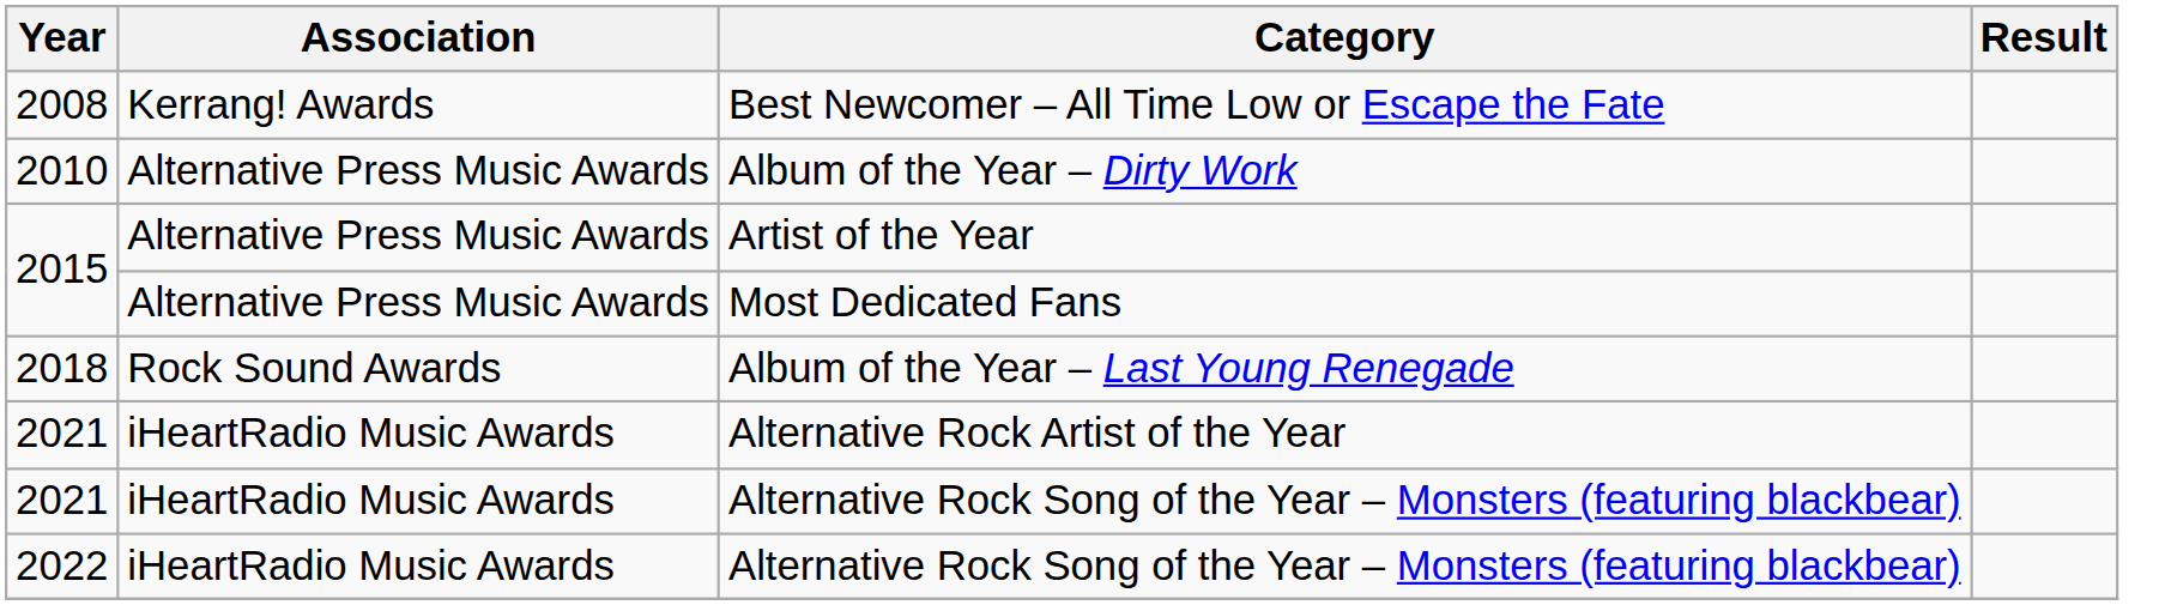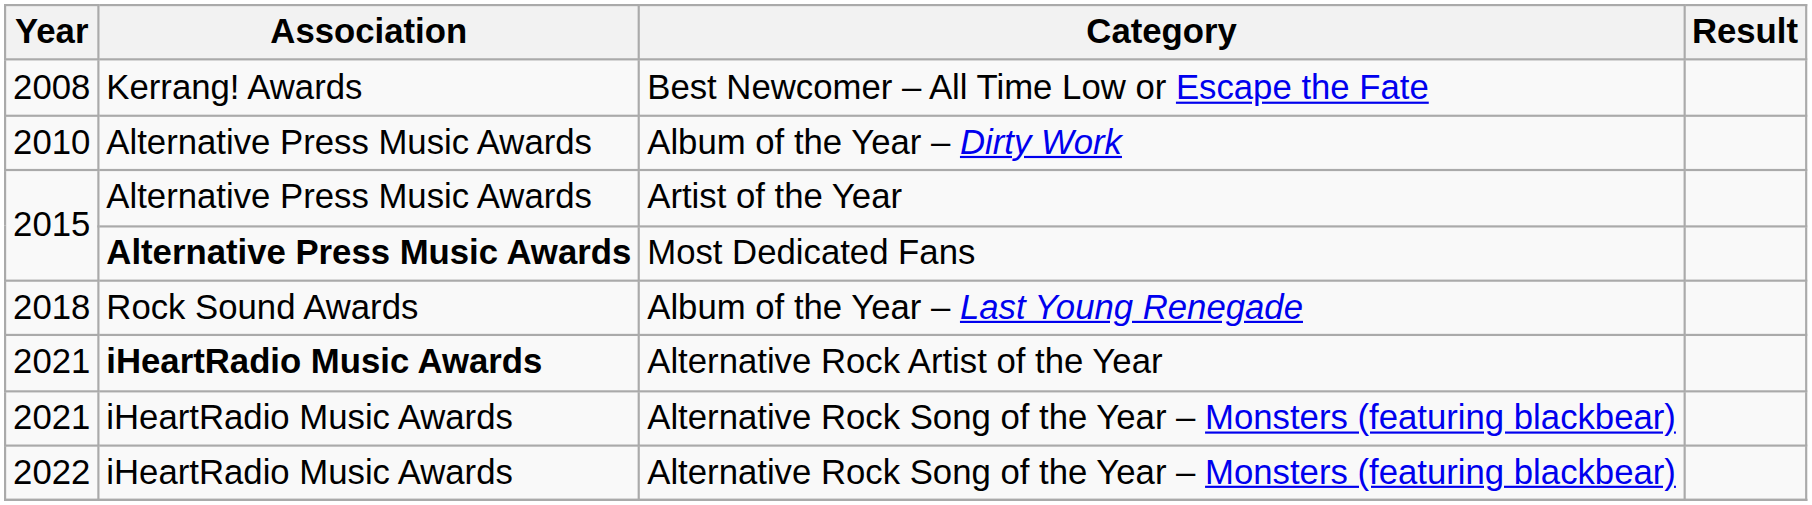Most Dedicated Fans | Association: normal -> bold
Alternative Rock Artist of the Year | Association: normal -> bold
